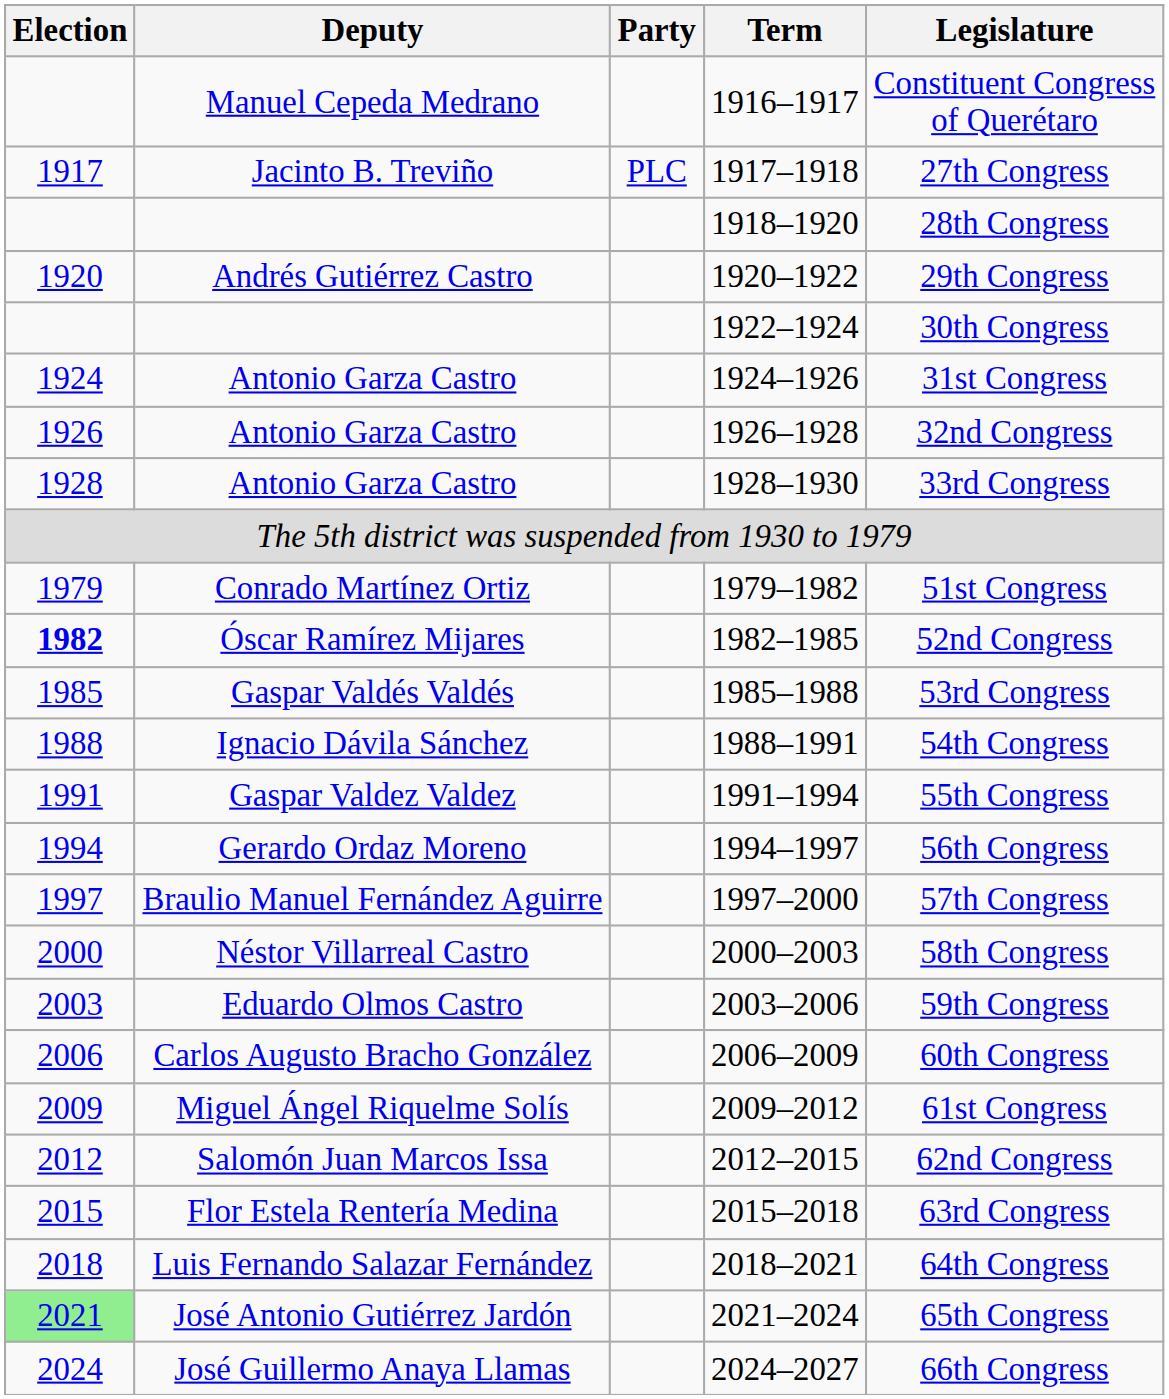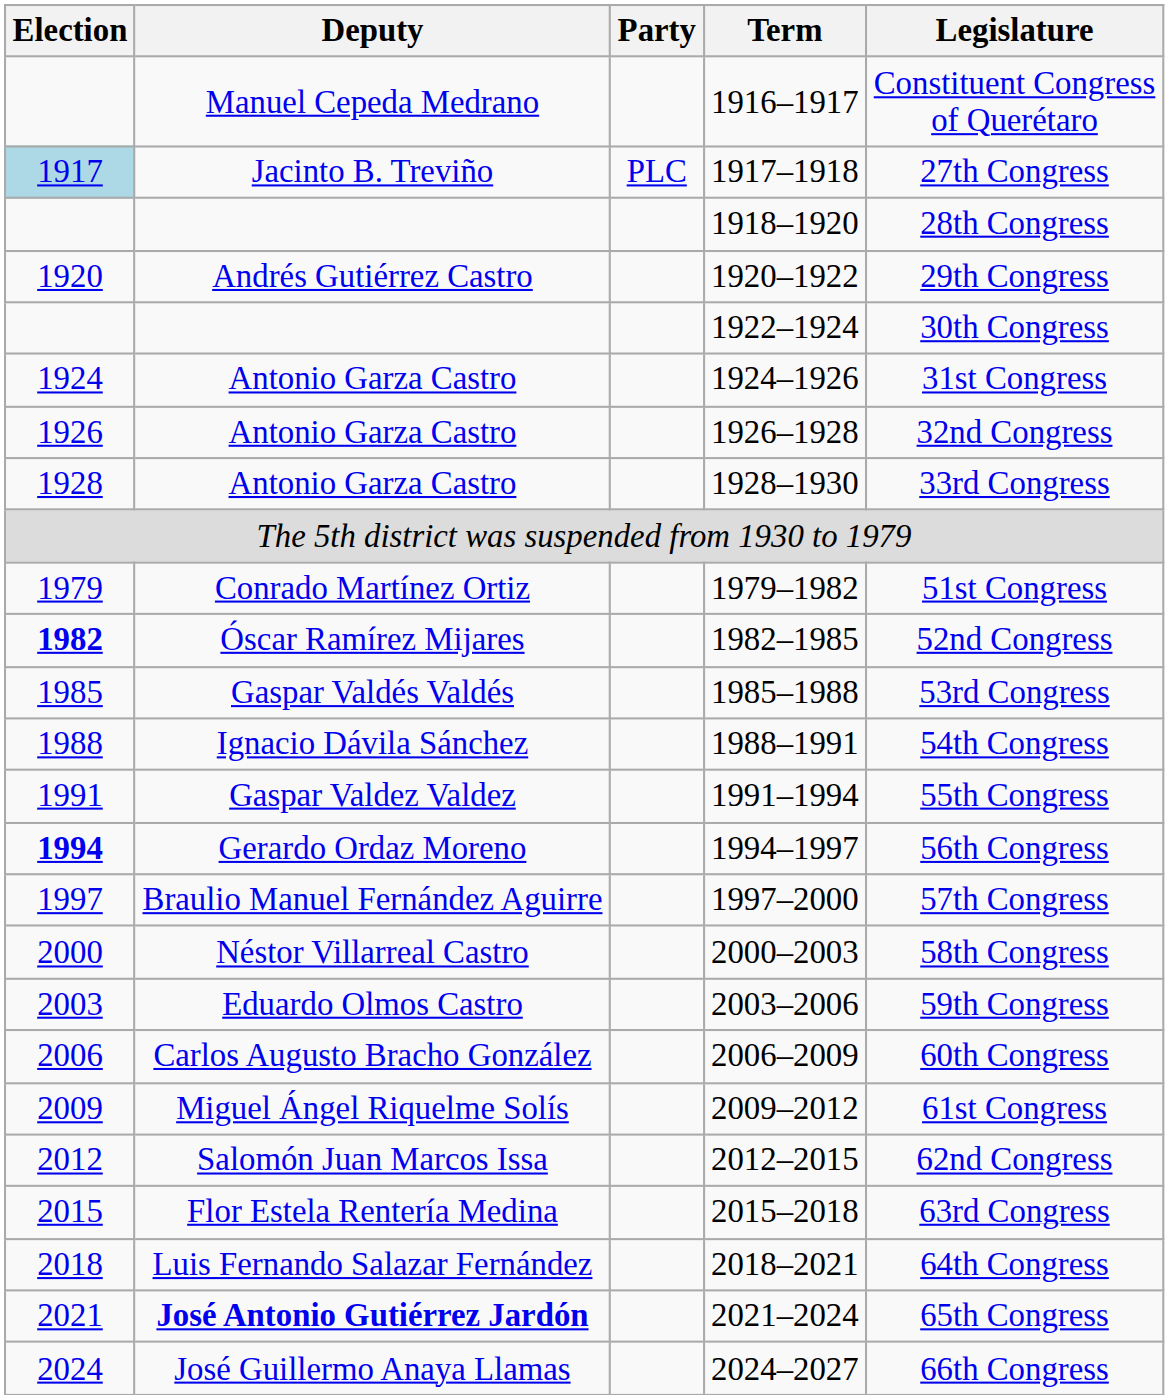1917–1918 | Election: no background -> lightblue background
1994–1997 | Election: normal -> bold
2021–2024 | Election: lightgreen background -> no background
2021–2024 | Deputy: normal -> bold
